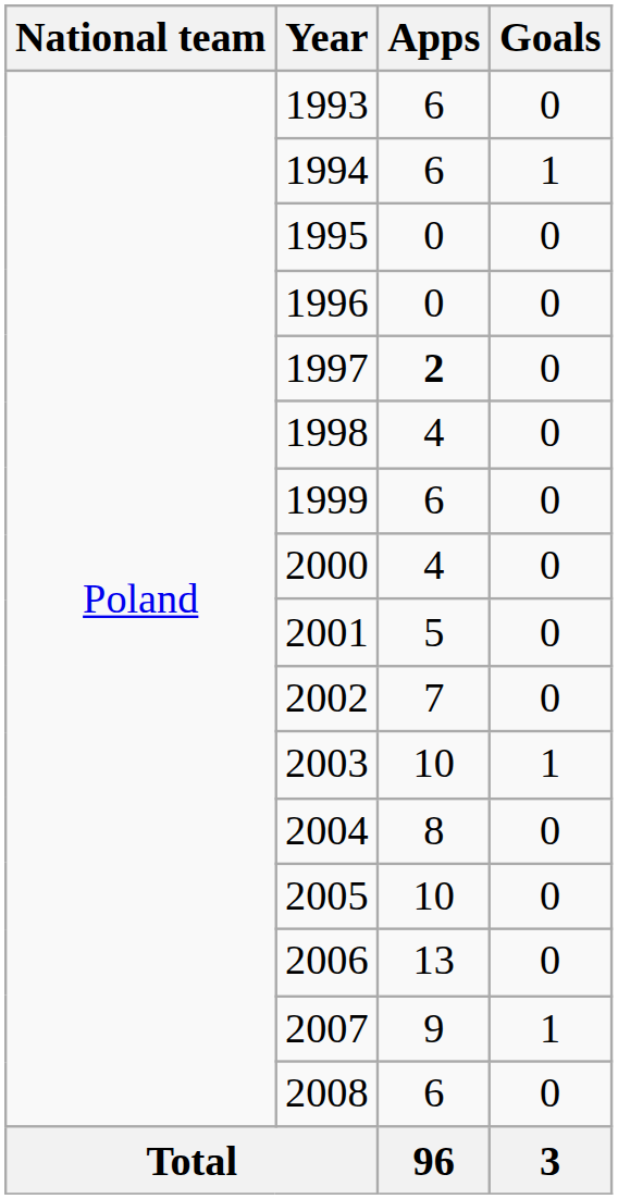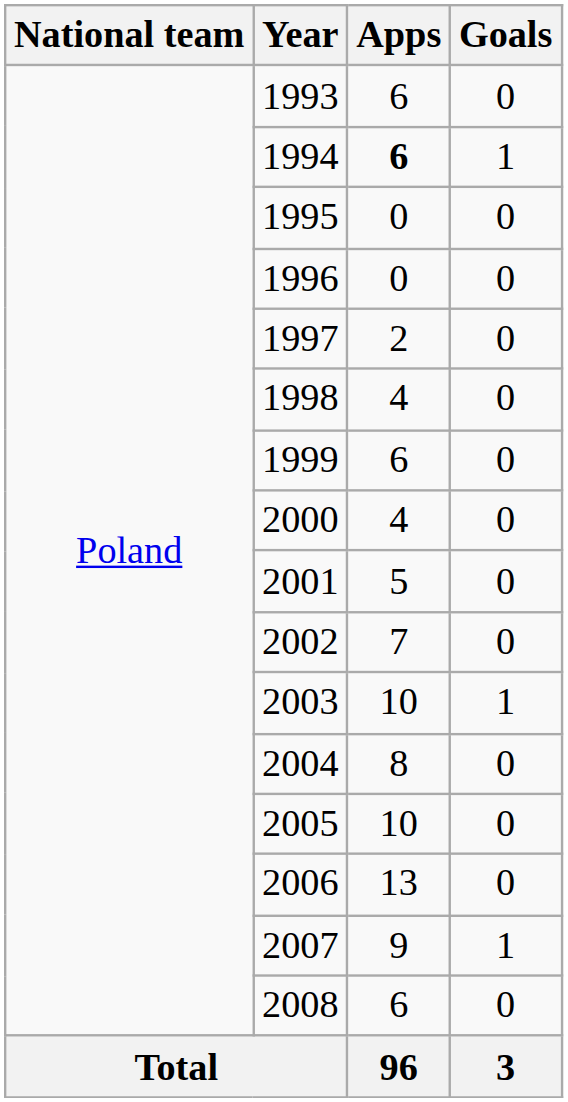1994 | Apps: normal -> bold
1997 | Apps: bold -> normal
